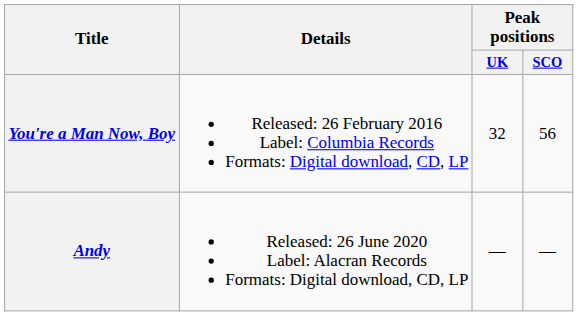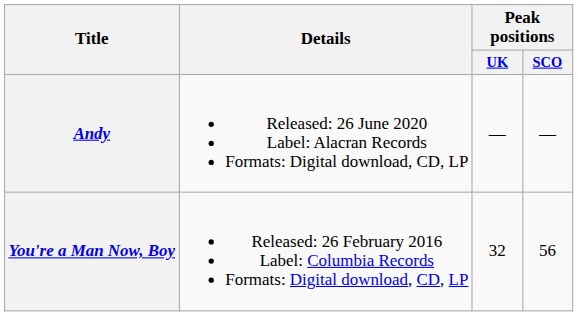rows swapped: You're a Man Now, Boy <-> Andy
